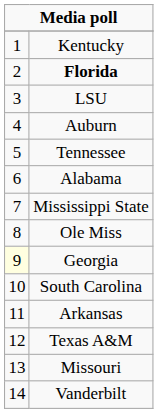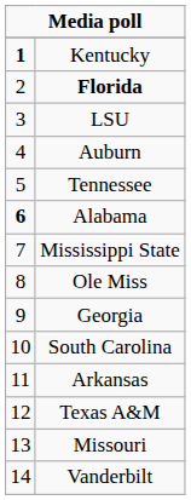Kentucky | column 1: normal -> bold
Alabama | column 1: normal -> bold
Georgia | column 1: lightyellow background -> no background
